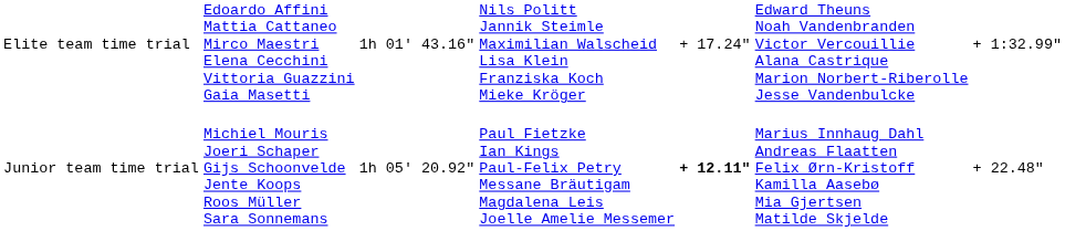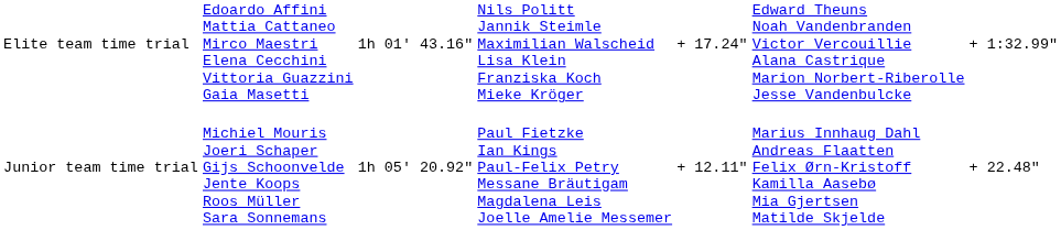Junior team time trial | column 5: bold -> normal
